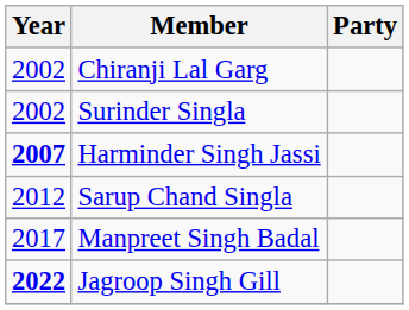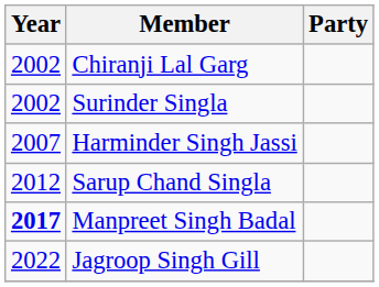Harminder Singh Jassi | Year: bold -> normal
Manpreet Singh Badal | Year: normal -> bold
Jagroop Singh Gill | Year: bold -> normal
